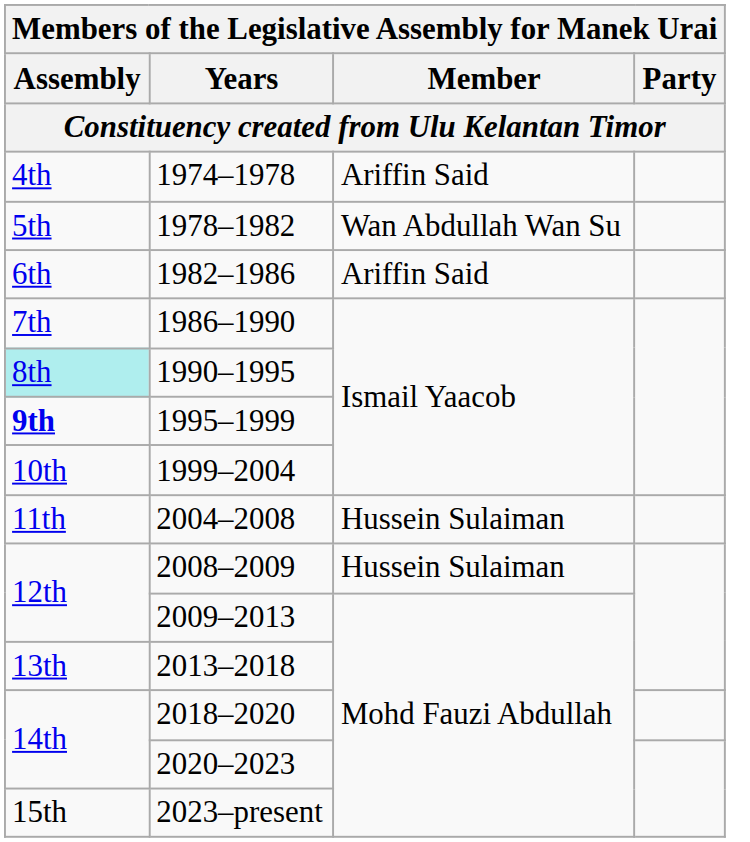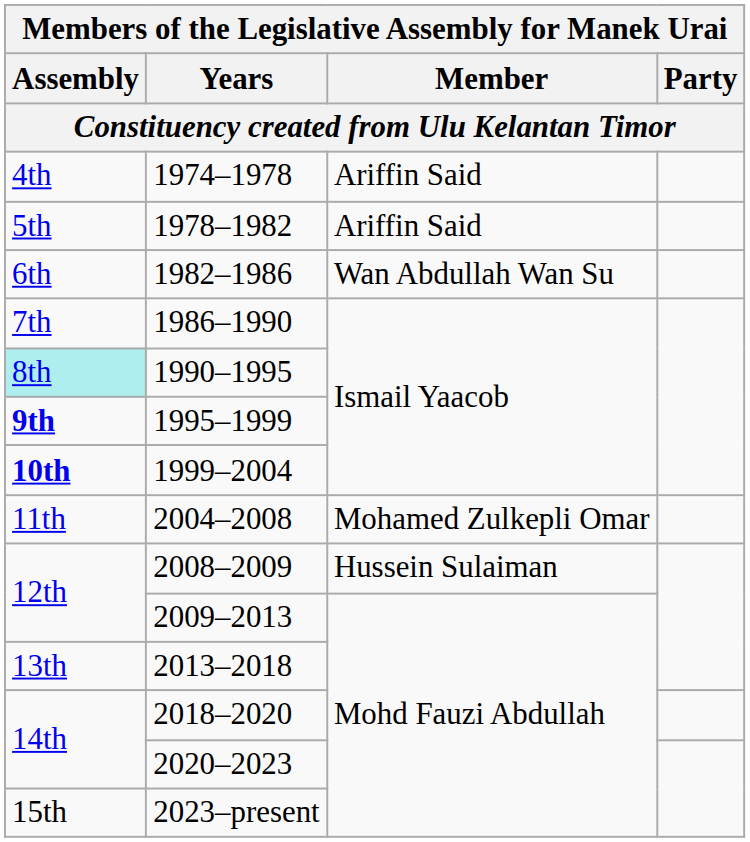1978–1982 | Member: Wan Abdullah Wan Su -> Ariffin Said
1982–1986 | Member: Ariffin Said -> Wan Abdullah Wan Su
1999–2004 | Assembly: normal -> bold
2004–2008 | Member: Hussein Sulaiman -> Mohamed Zulkepli Omar
